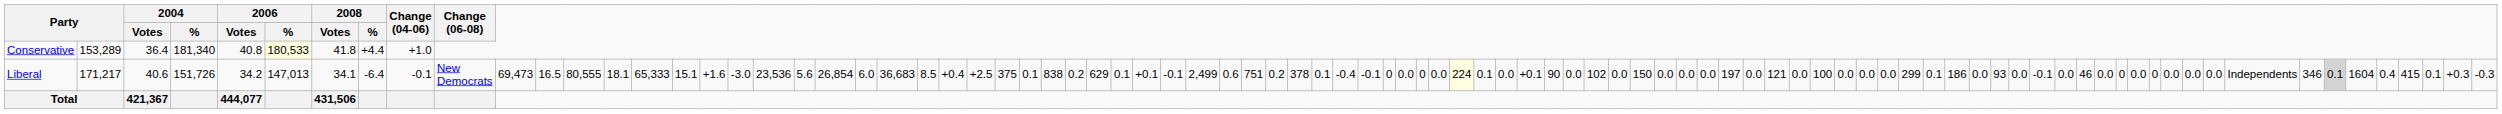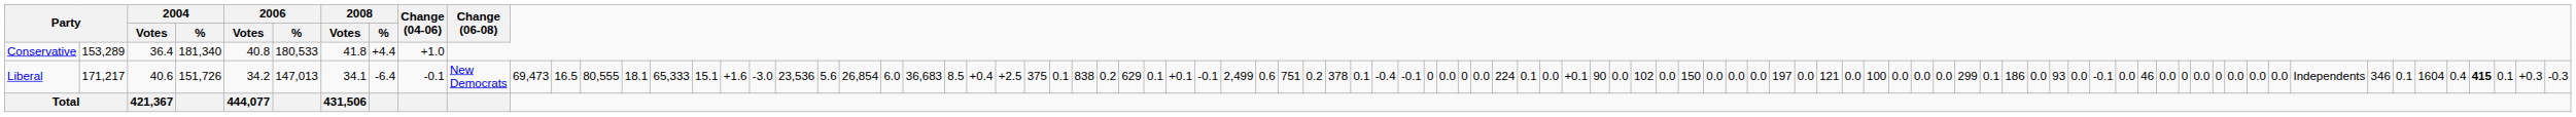Conservative | 2006 / %: lightyellow background -> no background
Liberal | column 47: lightyellow background -> no background
Liberal | column 85: lightgrey background -> no background
Liberal | column 88: normal -> bold
